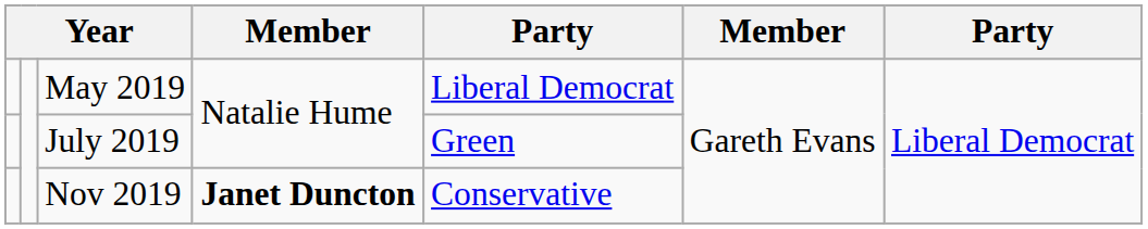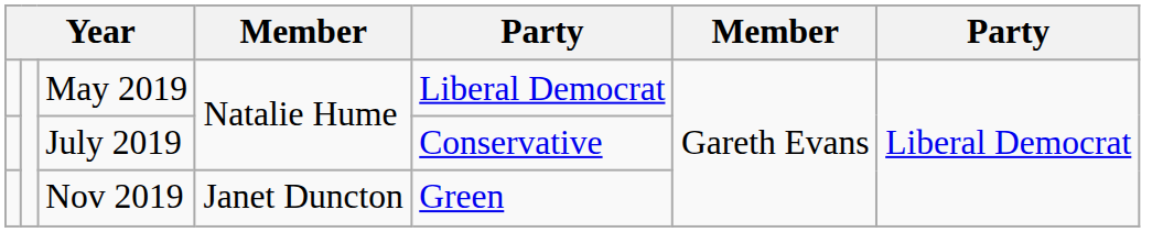July 2019 | column 5: Green -> Conservative
Nov 2019 | column 4: bold -> normal
Nov 2019 | column 5: Conservative -> Green
